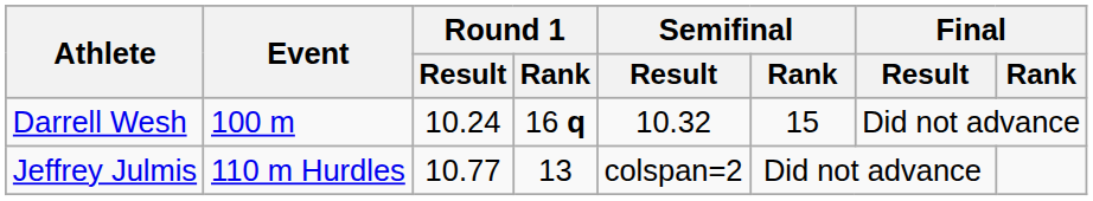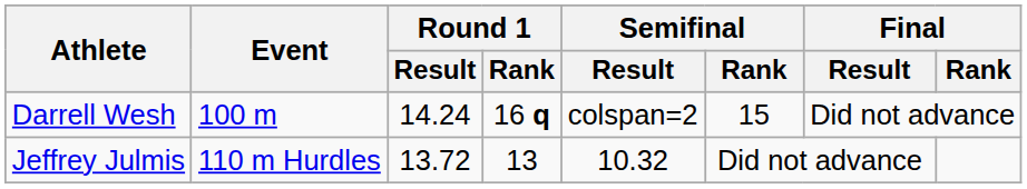Darrell Wesh | Round 1 / Result: 10.24 -> 14.24
Darrell Wesh | Semifinal / Result: 10.32 -> colspan=2
Jeffrey Julmis | Round 1 / Result: 10.77 -> 13.72
Jeffrey Julmis | Semifinal / Result: colspan=2 -> 10.32
